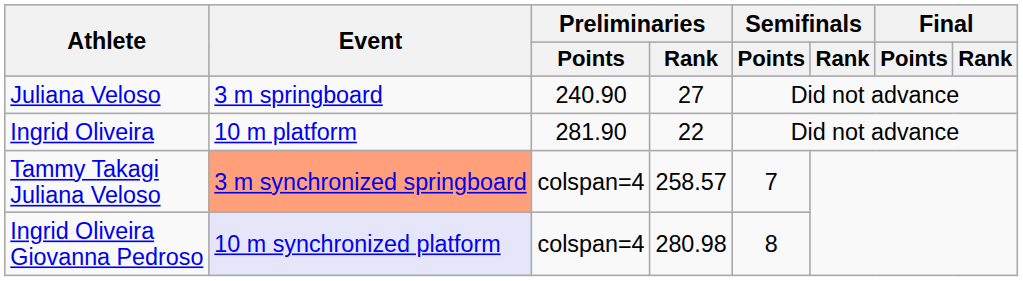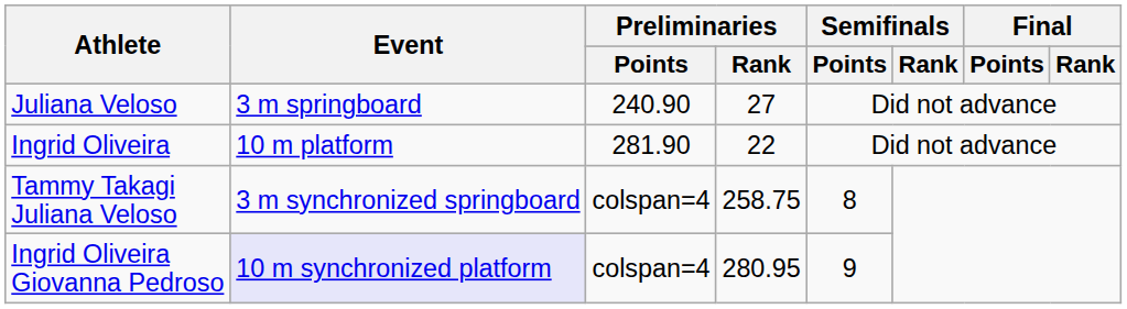Tammy Takagi Juliana Veloso | Event: lightsalmon background -> no background
Tammy Takagi Juliana Veloso | Preliminaries / Rank: 258.57 -> 258.75
Tammy Takagi Juliana Veloso | Semifinals / Points: 7 -> 8
Ingrid Oliveira Giovanna Pedroso | Preliminaries / Rank: 280.98 -> 280.95
Ingrid Oliveira Giovanna Pedroso | Semifinals / Points: 8 -> 9
